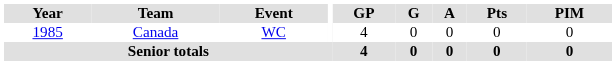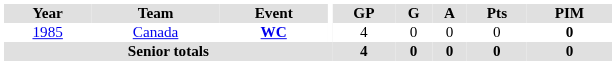Canada | Event: normal -> bold
Canada | PIM: normal -> bold
